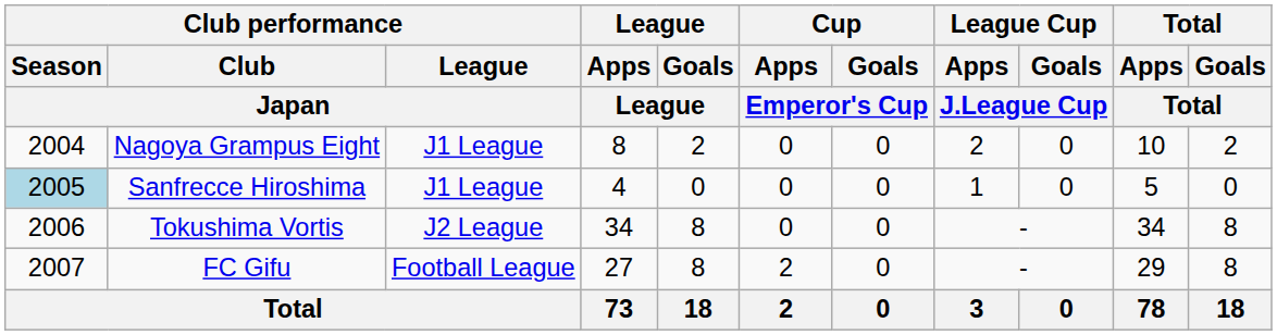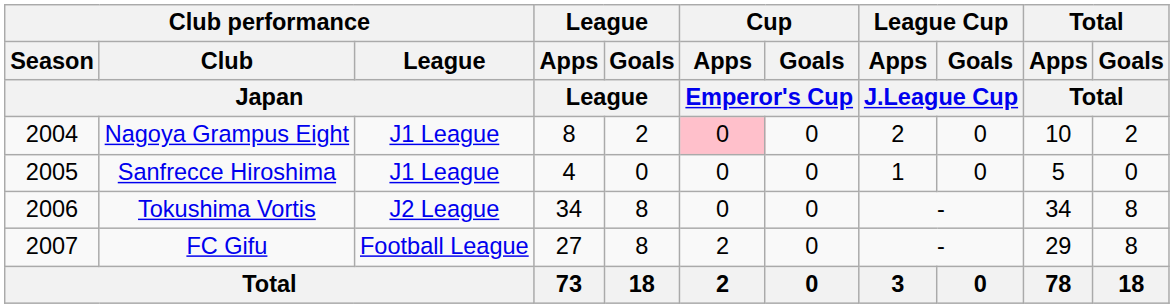Nagoya Grampus Eight | Cup / Apps / Emperor's Cup: no background -> pink background
Sanfrecce Hiroshima | Club performance / Season / Japan: lightblue background -> no background
